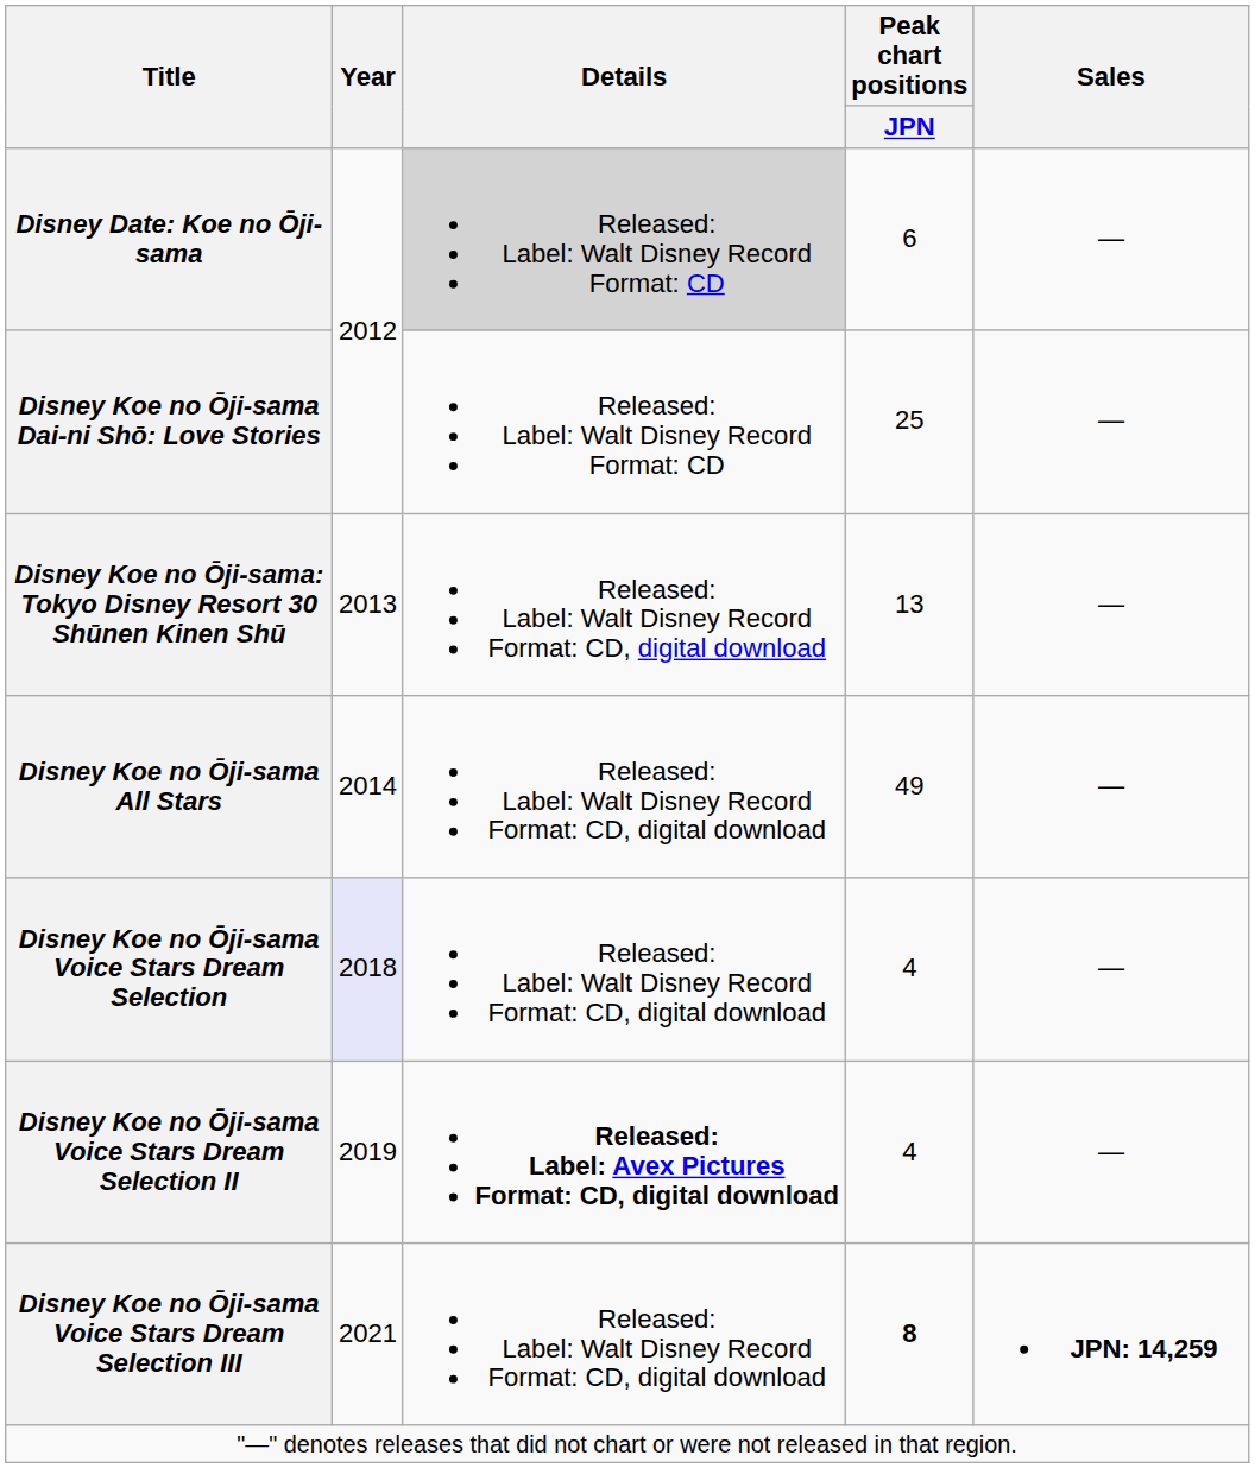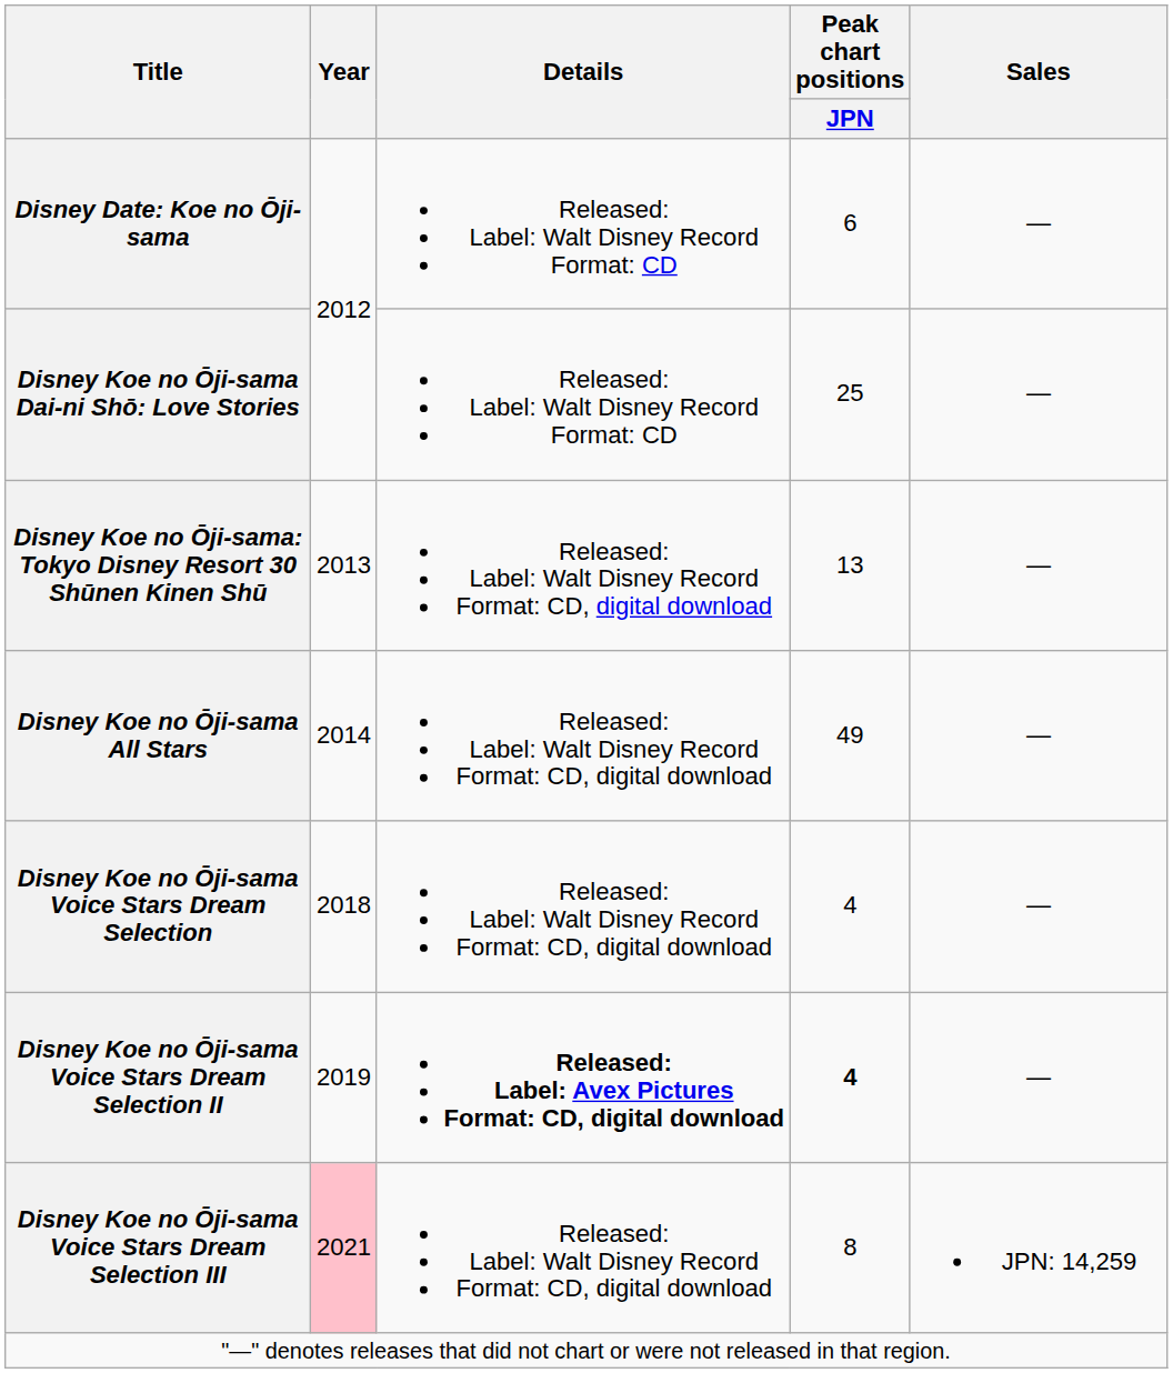Disney Date: Koe no Ōji-sama | Details: lightgrey background -> no background
Disney Koe no Ōji-sama Voice Stars Dream Selection | Year: lavender background -> no background
Disney Koe no Ōji-sama Voice Stars Dream Selection II | Peak chart positions / JPN: normal -> bold
Disney Koe no Ōji-sama Voice Stars Dream Selection III | Year: no background -> pink background
Disney Koe no Ōji-sama Voice Stars Dream Selection III | Peak chart positions / JPN: bold -> normal
Disney Koe no Ōji-sama Voice Stars Dream Selection III | Sales: bold -> normal
